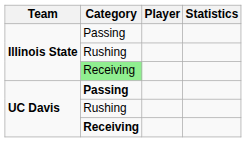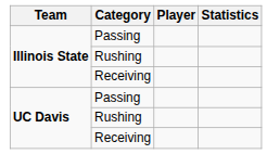Illinois State / Receiving | Category: lightgreen background -> no background
UC Davis / Passing | Category: bold -> normal
UC Davis / Receiving | Category: bold -> normal
